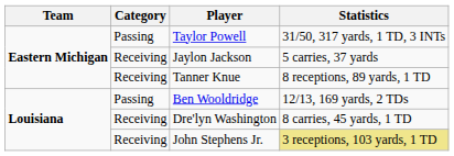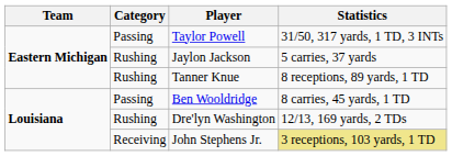Jaylon Jackson | Category: Receiving -> Rushing
Tanner Knue | Category: Receiving -> Rushing
Ben Wooldridge | Statistics: 12/13, 169 yards, 2 TDs -> 8 carries, 45 yards, 1 TD
Dre'lyn Washington | Category: Receiving -> Rushing
Dre'lyn Washington | Statistics: 8 carries, 45 yards, 1 TD -> 12/13, 169 yards, 2 TDs
